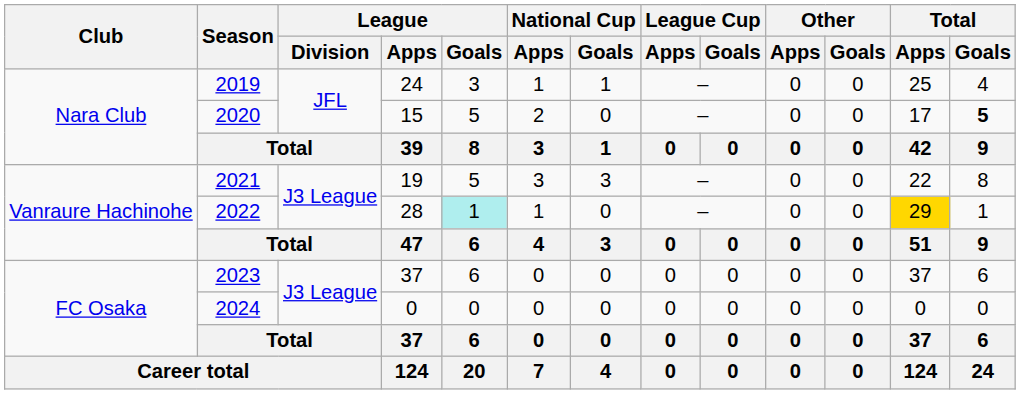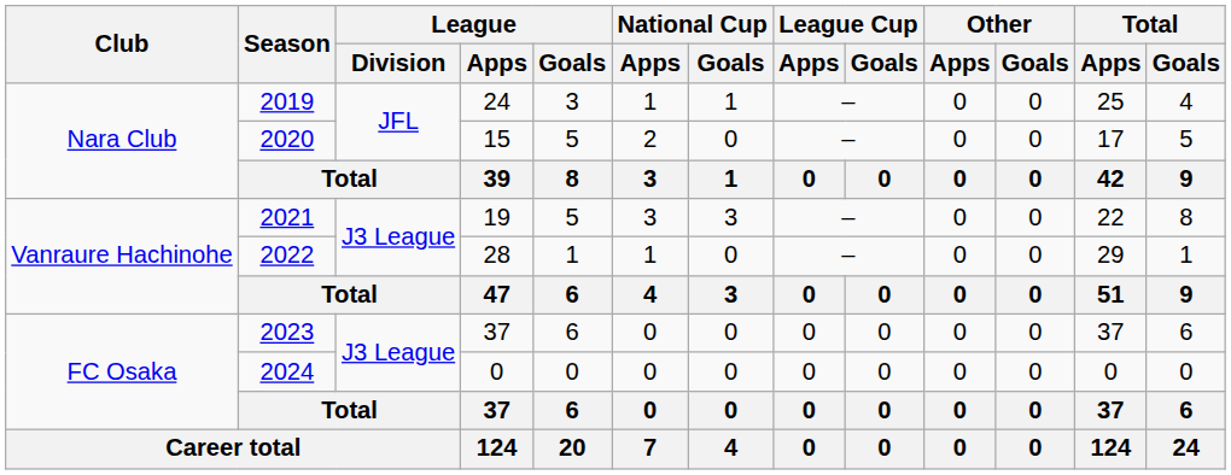2020 | Total / Goals: bold -> normal
2022 | League / Goals: paleturquoise background -> no background
2022 | Total / Apps: gold background -> no background
